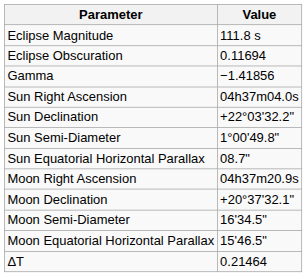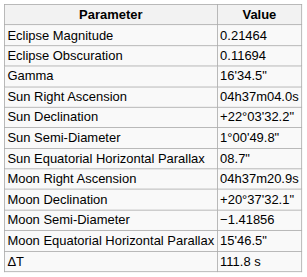Eclipse Magnitude | Value: 111.8 s -> 0.21464
Gamma | Value: −1.41856 -> 16'34.5"
Moon Semi-Diameter | Value: 16'34.5" -> −1.41856
ΔT | Value: 0.21464 -> 111.8 s
